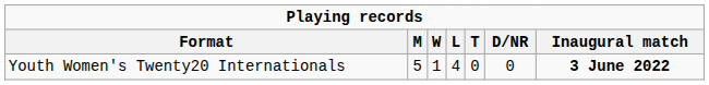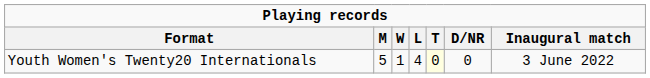Youth Women's Twenty20 Internationals | T: no background -> lightyellow background
Youth Women's Twenty20 Internationals | Inaugural match: bold -> normal
